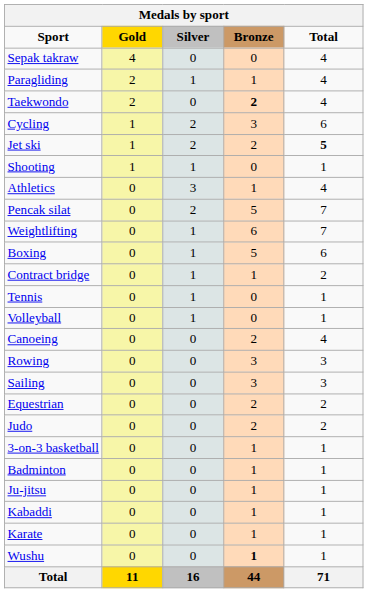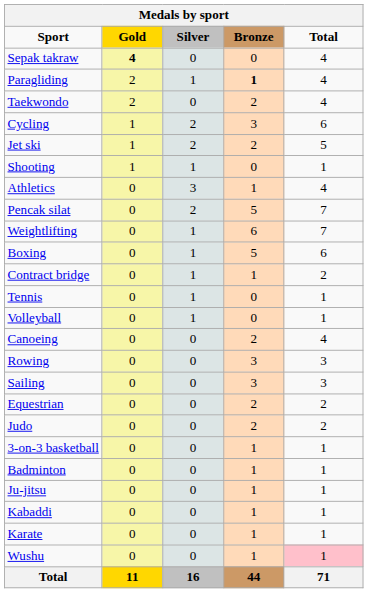Sepak takraw | Gold: normal -> bold
Paragliding | Bronze: normal -> bold
Taekwondo | Bronze: bold -> normal
Jet ski | Total: bold -> normal
Wushu | Bronze: bold -> normal
Wushu | Total: no background -> pink background
